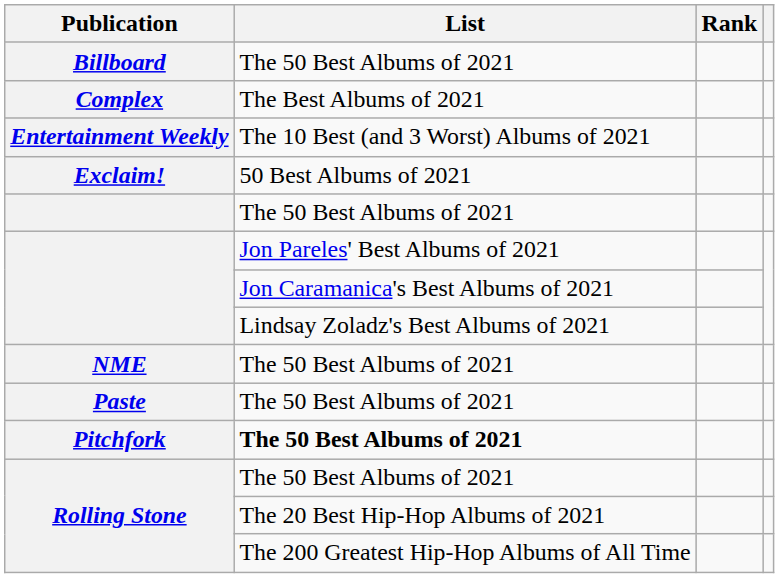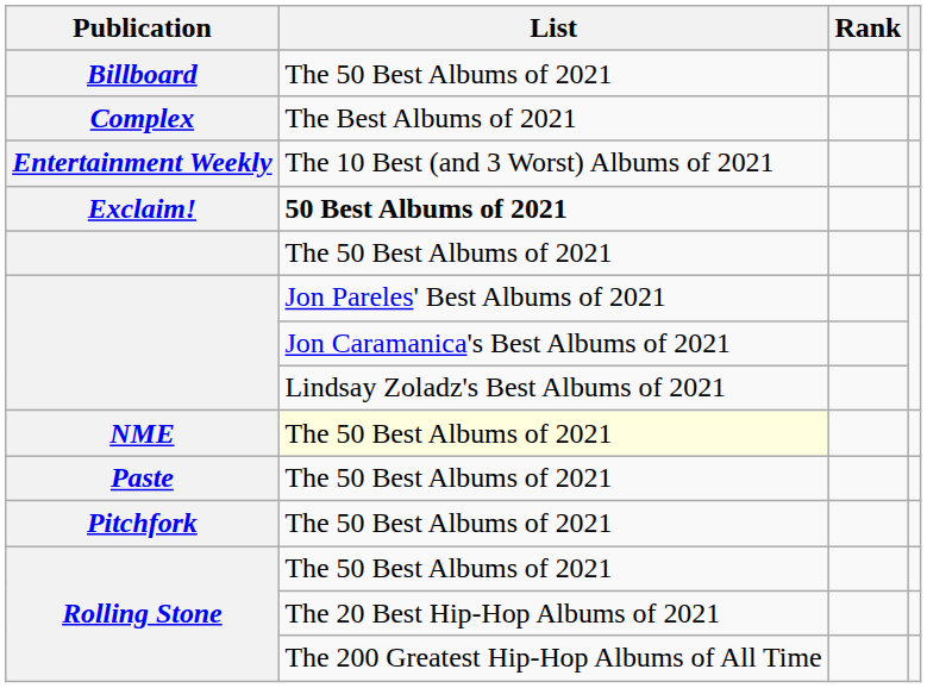Exclaim! | List: normal -> bold
NME | List: no background -> lightyellow background
Pitchfork | List: bold -> normal
